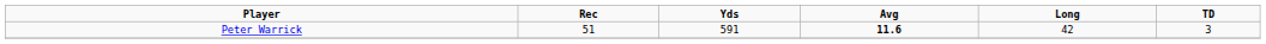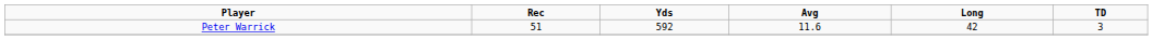Peter Warrick | Yds: 591 -> 592
Peter Warrick | Avg: bold -> normal
